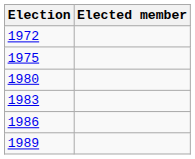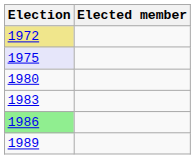1972 | Election: no background -> khaki background
1975 | Election: no background -> lavender background
1986 | Election: no background -> lightgreen background
